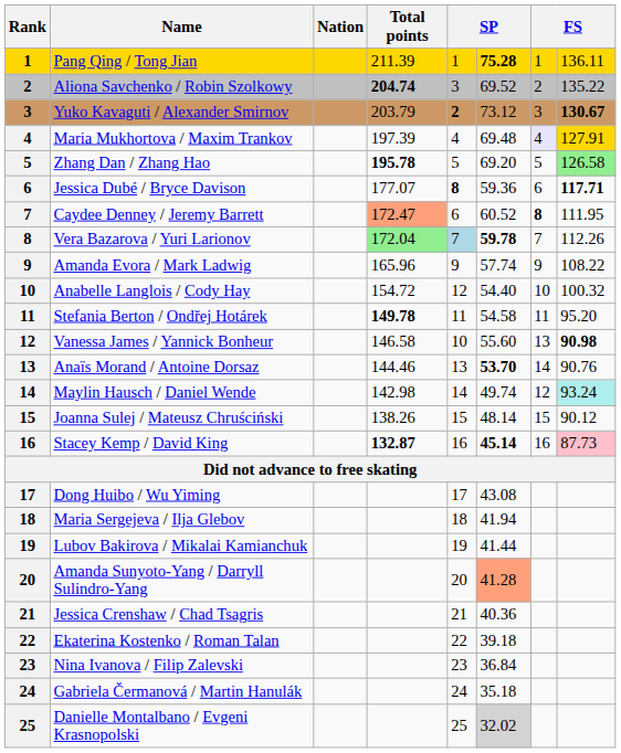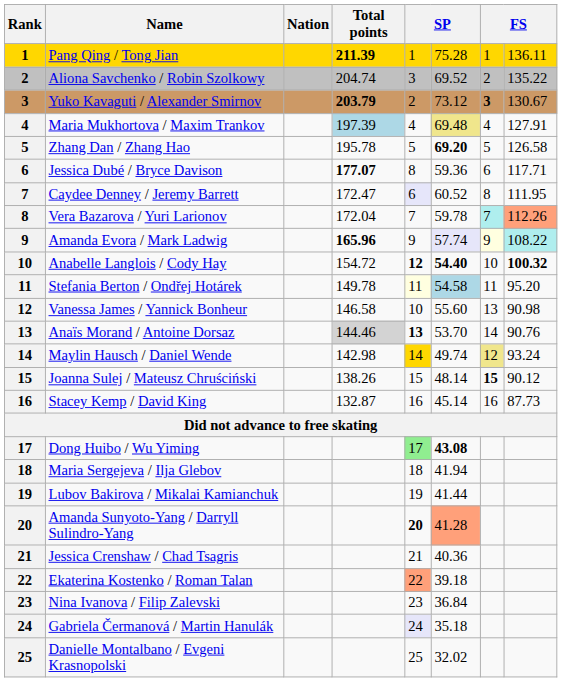Pang Qing / Tong Jian | Total points: normal -> bold
Pang Qing / Tong Jian | column 6: bold -> normal
Aliona Savchenko / Robin Szolkowy | Total points: bold -> normal
Yuko Kavaguti / Alexander Smirnov | Total points: normal -> bold
Yuko Kavaguti / Alexander Smirnov | column 5: bold -> normal
Yuko Kavaguti / Alexander Smirnov | column 7: normal -> bold
Yuko Kavaguti / Alexander Smirnov | column 8: bold -> normal
Maria Mukhortova / Maxim Trankov | Total points: no background -> lightblue background
Maria Mukhortova / Maxim Trankov | column 6: no background -> khaki background
Maria Mukhortova / Maxim Trankov | column 7: lavender background -> no background
Maria Mukhortova / Maxim Trankov | column 8: gold background -> no background
Zhang Dan / Zhang Hao | Total points: bold -> normal
Zhang Dan / Zhang Hao | column 6: normal -> bold
Zhang Dan / Zhang Hao | column 8: lightgreen background -> no background
Jessica Dubé / Bryce Davison | Total points: normal -> bold
Jessica Dubé / Bryce Davison | column 5: bold -> normal
Jessica Dubé / Bryce Davison | column 8: bold -> normal
Caydee Denney / Jeremy Barrett | Total points: lightsalmon background -> no background
Caydee Denney / Jeremy Barrett | column 5: no background -> lavender background
Caydee Denney / Jeremy Barrett | column 7: bold -> normal
Vera Bazarova / Yuri Larionov | Total points: lightgreen background -> no background
Vera Bazarova / Yuri Larionov | column 5: lightblue background -> no background
Vera Bazarova / Yuri Larionov | column 6: bold -> normal
Vera Bazarova / Yuri Larionov | column 7: no background -> paleturquoise background
Vera Bazarova / Yuri Larionov | column 8: no background -> lightsalmon background
Amanda Evora / Mark Ladwig | Total points: normal -> bold
Amanda Evora / Mark Ladwig | column 6: no background -> lavender background
Amanda Evora / Mark Ladwig | column 7: no background -> lightyellow background
Amanda Evora / Mark Ladwig | column 8: no background -> paleturquoise background
Anabelle Langlois / Cody Hay | column 5: normal -> bold
Anabelle Langlois / Cody Hay | column 6: normal -> bold
Anabelle Langlois / Cody Hay | column 8: normal -> bold
Stefania Berton / Ondřej Hotárek | Total points: bold -> normal
Stefania Berton / Ondřej Hotárek | column 5: no background -> lightyellow background
Stefania Berton / Ondřej Hotárek | column 6: no background -> lightblue background
Vanessa James / Yannick Bonheur | column 8: bold -> normal
Anaïs Morand / Antoine Dorsaz | Total points: no background -> lightgrey background
Anaïs Morand / Antoine Dorsaz | column 5: normal -> bold
Anaïs Morand / Antoine Dorsaz | column 6: bold -> normal
Maylin Hausch / Daniel Wende | column 5: no background -> gold background
Maylin Hausch / Daniel Wende | column 7: no background -> khaki background
Maylin Hausch / Daniel Wende | column 8: paleturquoise background -> no background
Joanna Sulej / Mateusz Chruściński | column 7: normal -> bold
Stacey Kemp / David King | Total points: bold -> normal
Stacey Kemp / David King | column 6: bold -> normal
Stacey Kemp / David King | column 8: pink background -> no background
Dong Huibo / Wu Yiming | column 5: no background -> lightgreen background
Dong Huibo / Wu Yiming | column 6: normal -> bold
Amanda Sunyoto-Yang / Darryll Sulindro-Yang | column 5: normal -> bold
Ekaterina Kostenko / Roman Talan | column 5: no background -> lightsalmon background
Gabriela Čermanová / Martin Hanulák | column 5: no background -> lavender background
Danielle Montalbano / Evgeni Krasnopolski | column 6: lightgrey background -> no background
